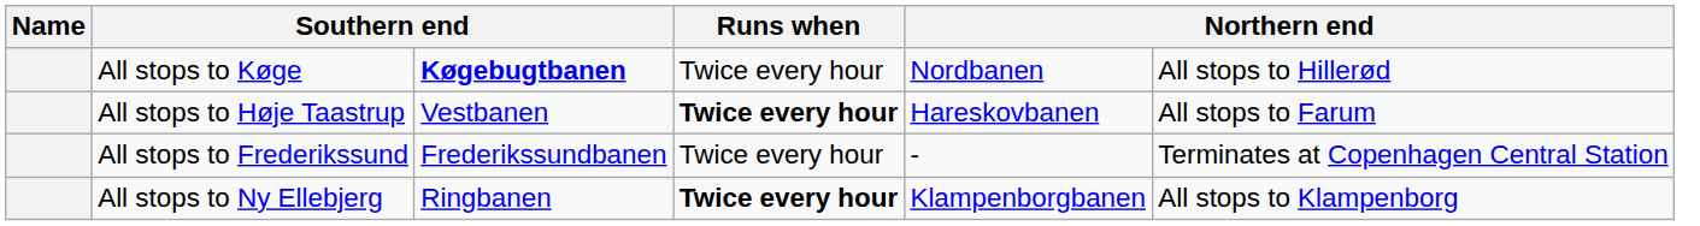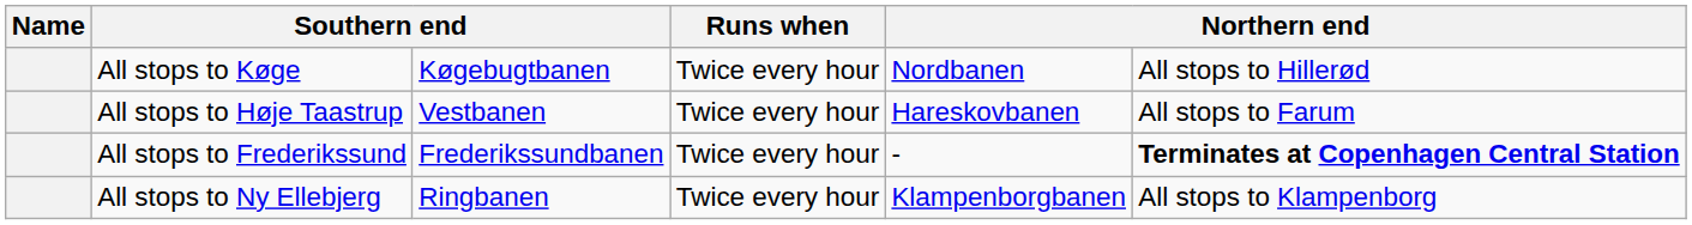row 2 | column 3: bold -> normal
row 3 | Runs when: bold -> normal
row 4 | column 6: normal -> bold
row 5 | Runs when: bold -> normal
